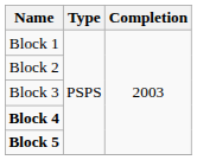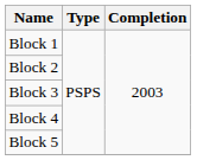Block 4 | Name: bold -> normal
Block 5 | Name: bold -> normal
